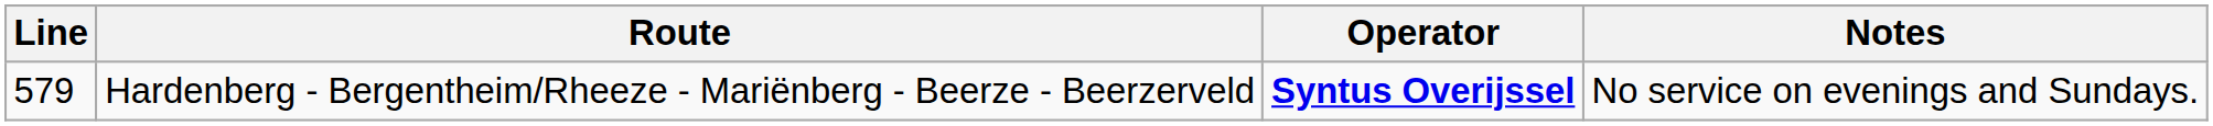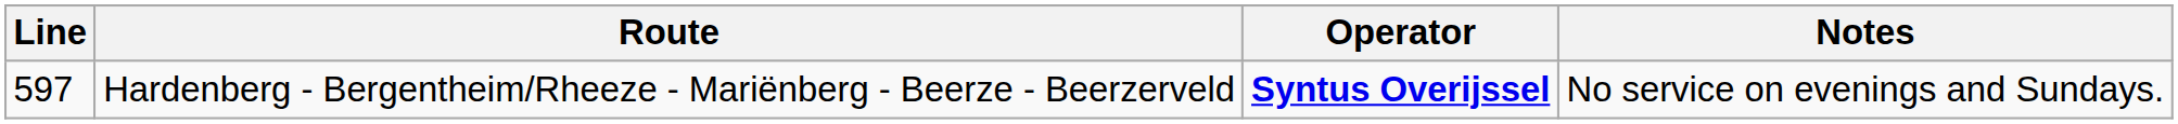row 2 | Line: 579 -> 597
